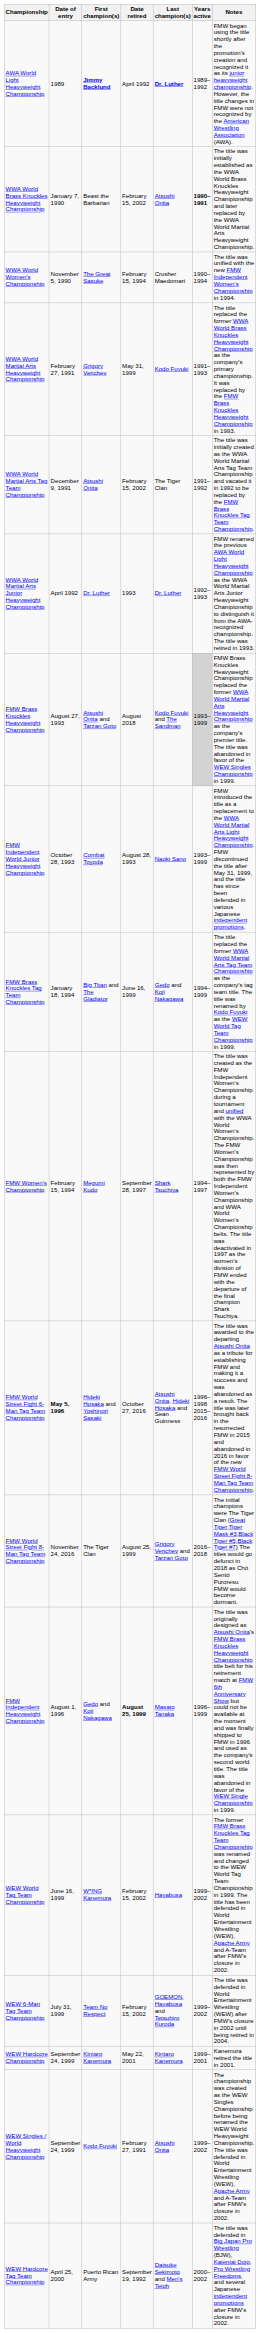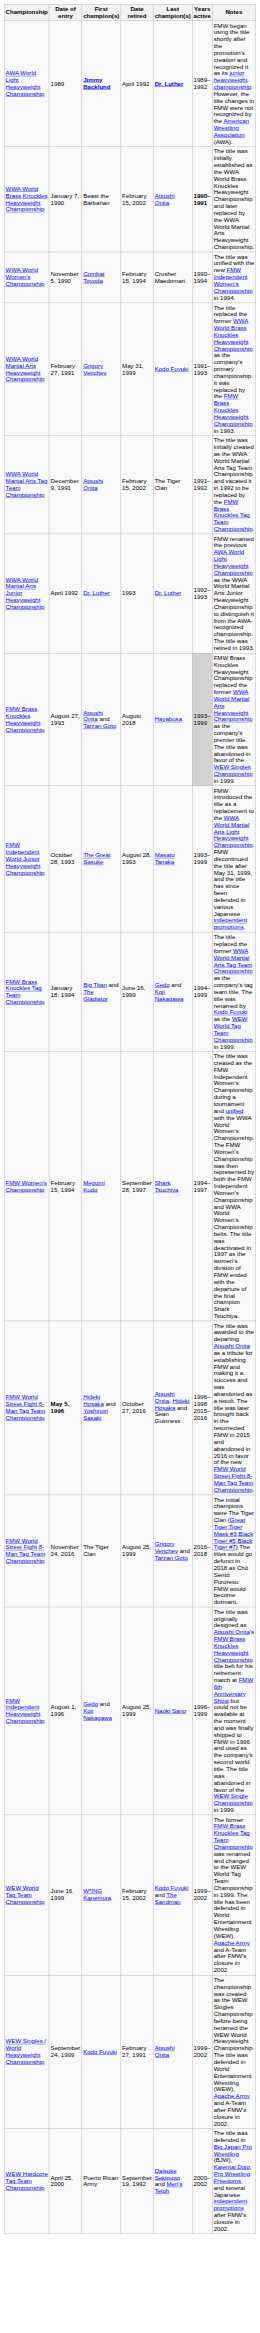WWA World Women's Championship | First champion(s): The Great Sasuke -> Combat Toyoda
FMW Brass Knuckles Heavyweight Championship | Last champion(s): Kodo Fuyuki and The Sandman -> Hayabusa
FMW Independent World Junior Heavyweight Championship | First champion(s): Combat Toyoda -> The Great Sasuke
FMW Independent World Junior Heavyweight Championship | Last champion(s): Naoki Sano -> Masato Tanaka
FMW Independent Heavyweight Championship | Date retired: bold -> normal
FMW Independent Heavyweight Championship | Last champion(s): Masato Tanaka -> Naoki Sano
WEW World Tag Team Championship | Last champion(s): Hayabusa -> Kodo Fuyuki and The Sandman
- row: WEW 6-Man Tag Team Championship | July 31, 1999 | Team No Respect | February 15, 2002 | GOEMON, Hayabusa and Tetsuhiro Kuroda | 1999–2002 | The title was defended in World Entertainment Wrestling (WEW) after FMW's closure in 2002 until being retired in 2004.
- row: WEW Hardcore Championship | September 24, 1999 | Kintaro Kanemura | May 22, 2001 | Kintaro Kanemura | 1999–2001 | Kanemura retired the title in 2001.
